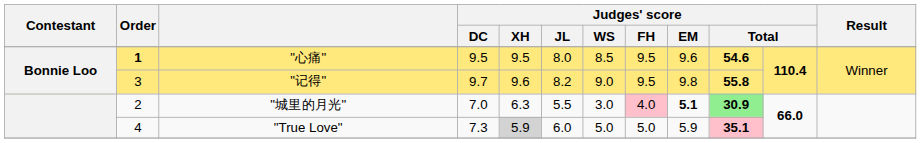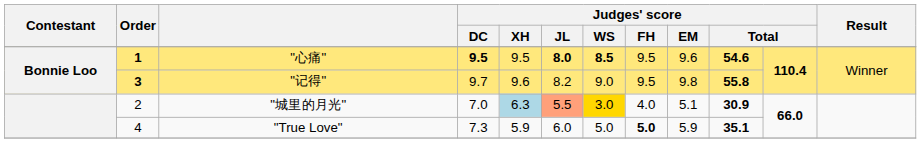"心痛" | Judges' score / DC: normal -> bold
"心痛" | Judges' score / JL: normal -> bold
"心痛" | Judges' score / WS: normal -> bold
"记得" | Order: normal -> bold
"城里的月光" | Judges' score / XH: no background -> lightblue background
"城里的月光" | Judges' score / JL: no background -> lightsalmon background
"城里的月光" | Judges' score / WS: no background -> gold background
"城里的月光" | Judges' score / FH: pink background -> no background
"城里的月光" | Judges' score / EM: bold -> normal
"城里的月光" | column 10: lightgreen background -> no background
"True Love" | Judges' score / XH: lightgrey background -> no background
"True Love" | Judges' score / FH: normal -> bold
"True Love" | column 10: pink background -> no background
